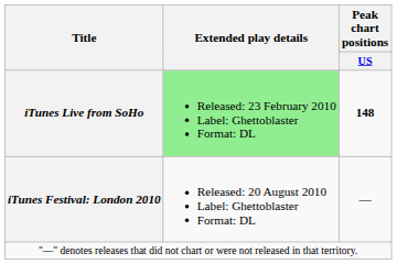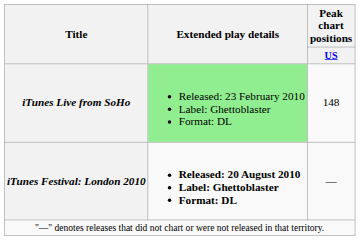iTunes Live from SoHo | Peak chart positions / US: bold -> normal
iTunes Festival: London 2010 | Extended play details: normal -> bold
